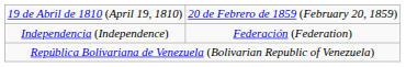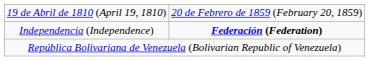Independencia (Independence) | column 2: normal -> bold
